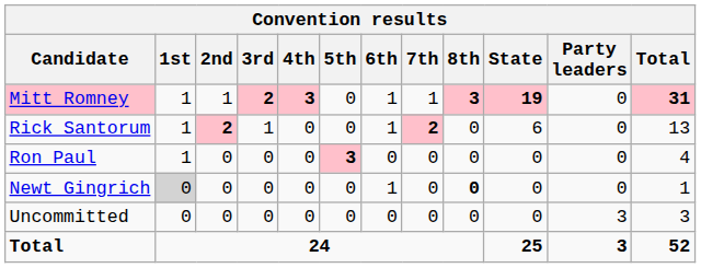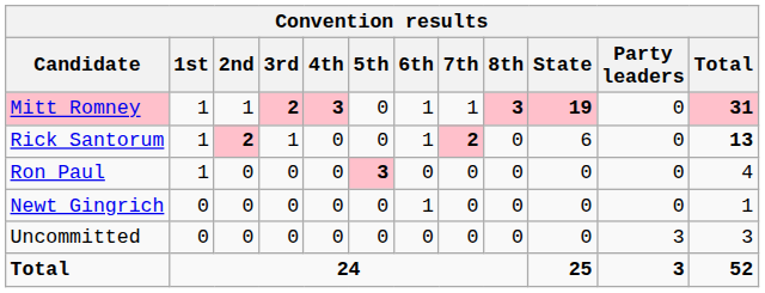Rick Santorum | Total: normal -> bold
Newt Gingrich | 1st: lightgrey background -> no background
Newt Gingrich | 8th: bold -> normal
